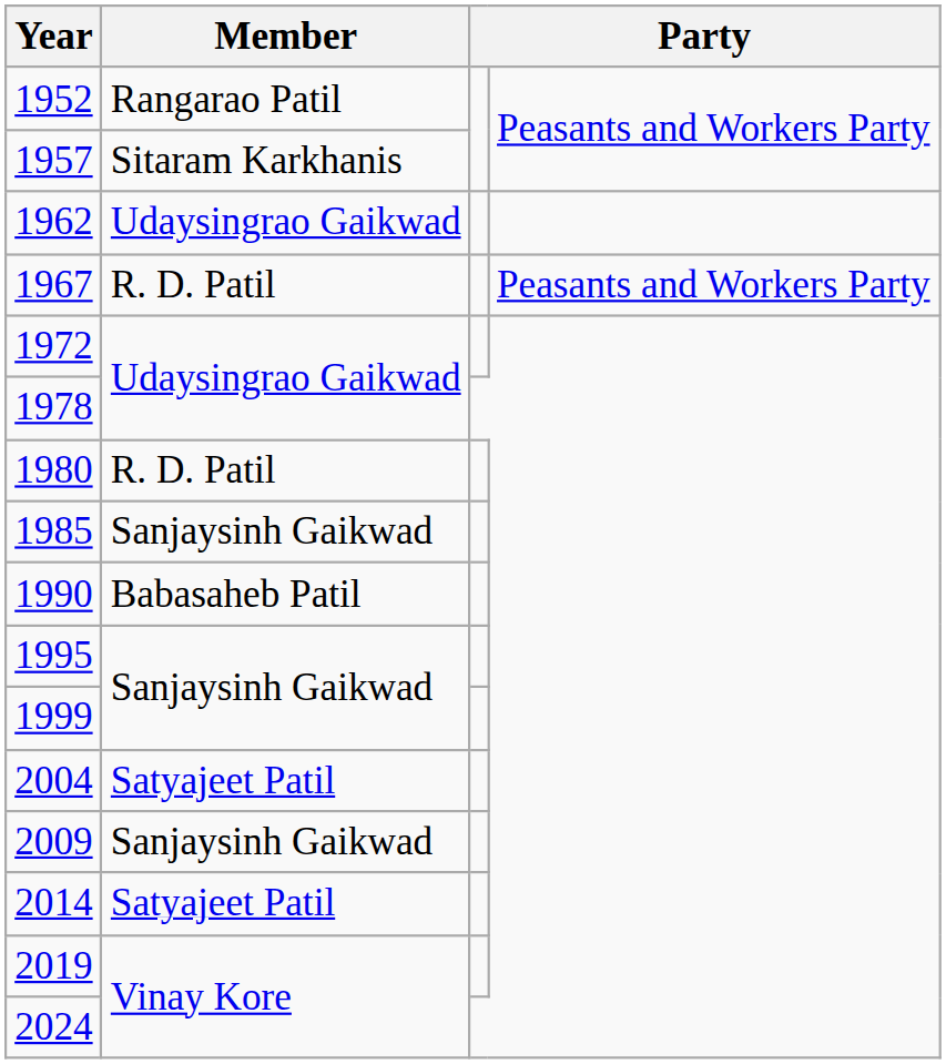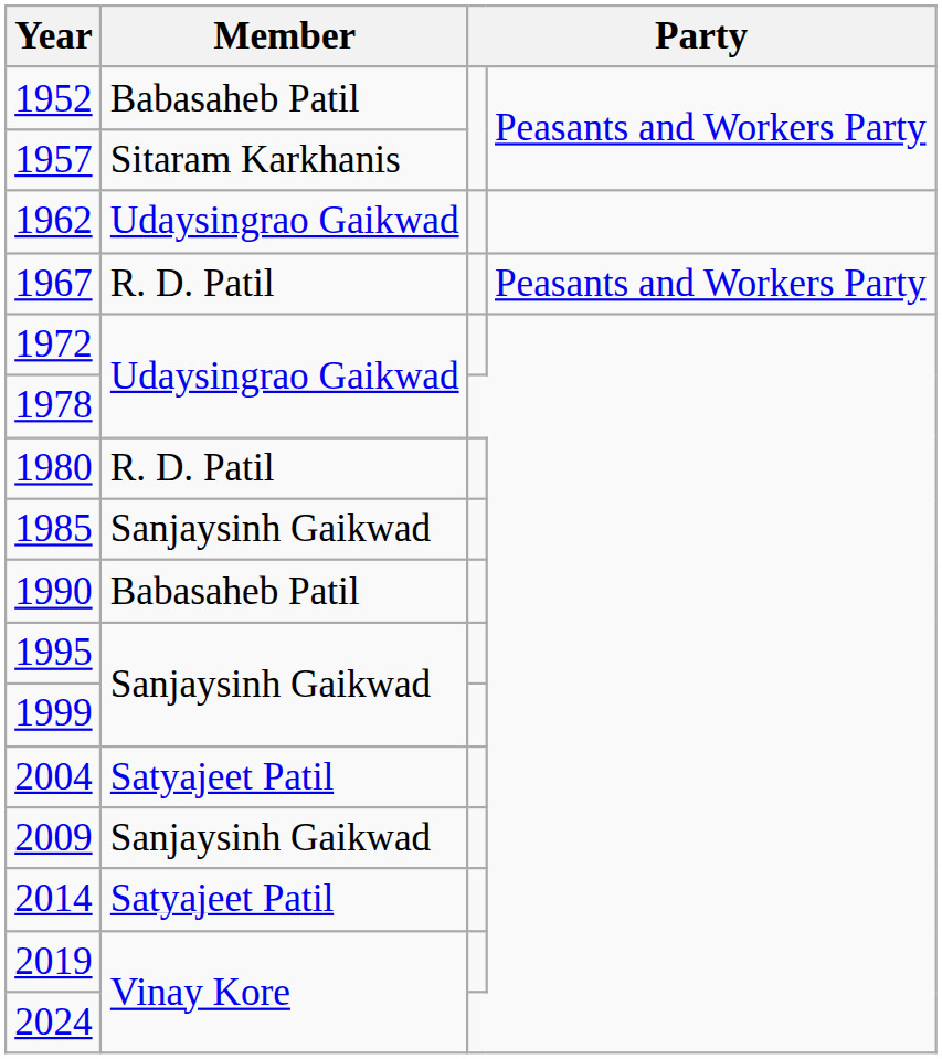1952 | Member: Rangarao Patil -> Babasaheb Patil
